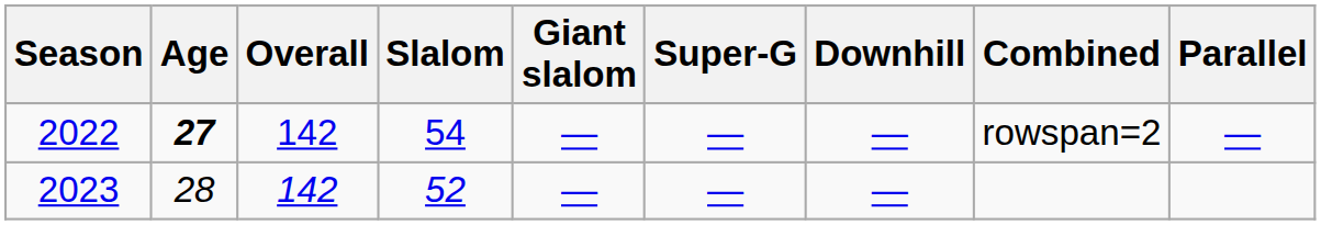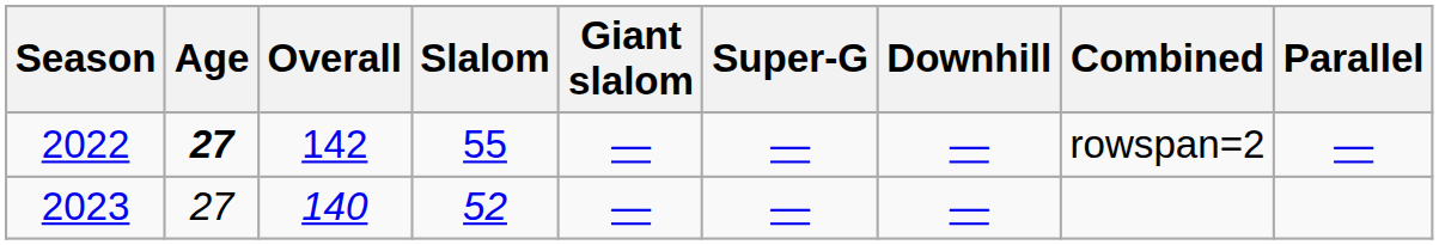2022 | Slalom: 54 -> 55
2023 | Age: 28 -> 27
2023 | Overall: 142 -> 140
